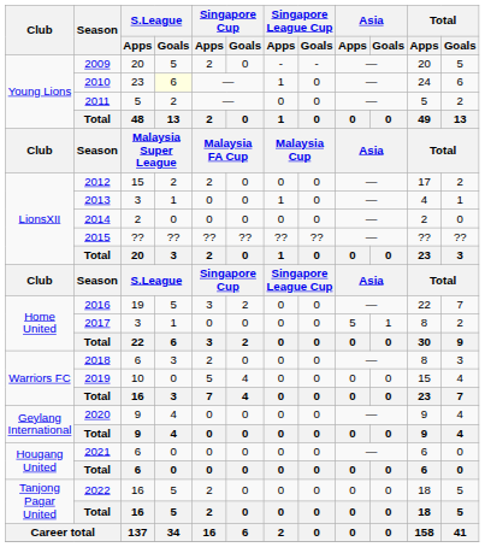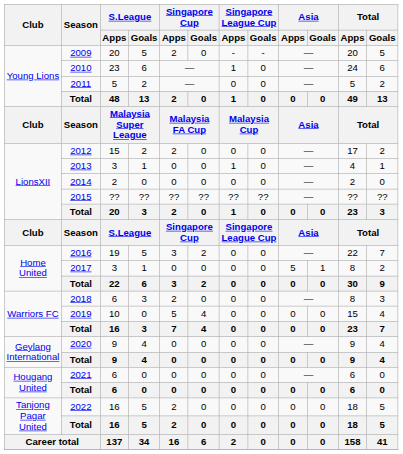2010 | S.League / Goals: lightyellow background -> no background
